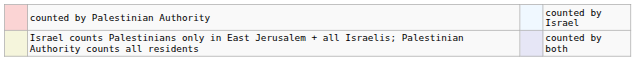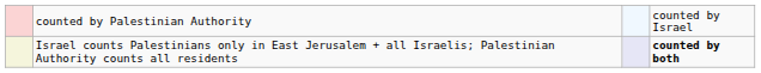row 2 | column 4: normal -> bold
